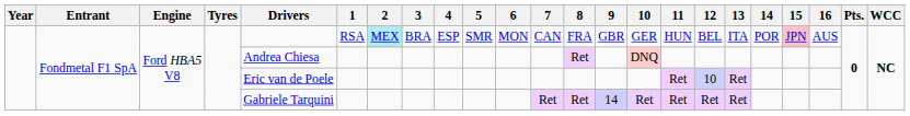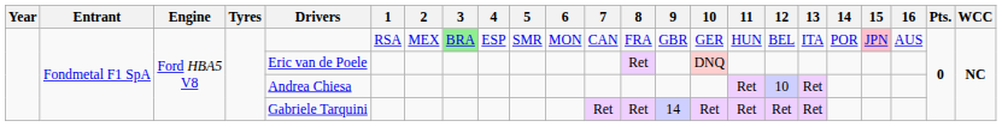row 2 | 2: paleturquoise background -> no background
row 2 | 3: no background -> lightgreen background
row 3 | Drivers: Andrea Chiesa -> Eric van de Poele
row 4 | Drivers: Eric van de Poele -> Andrea Chiesa
